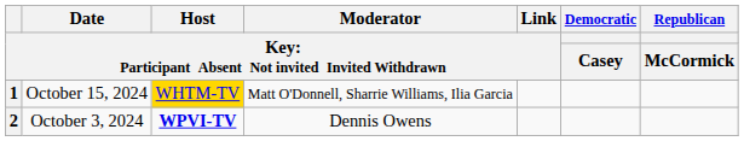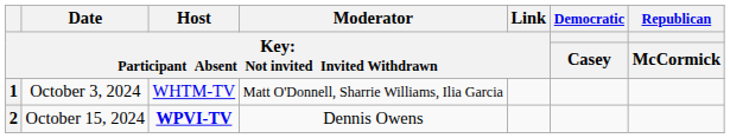1 | column 2: October 15, 2024 -> October 3, 2024
1 | column 3: gold background -> no background
2 | column 2: October 3, 2024 -> October 15, 2024
